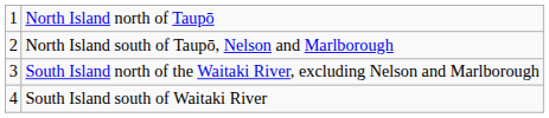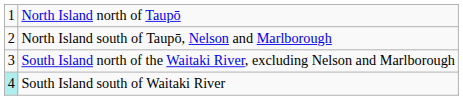South Island south of Waitaki River | column 1: no background -> paleturquoise background
